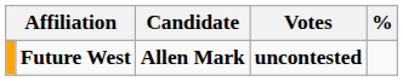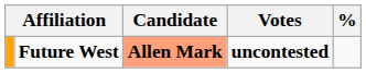Future West | Candidate: no background -> lightsalmon background
